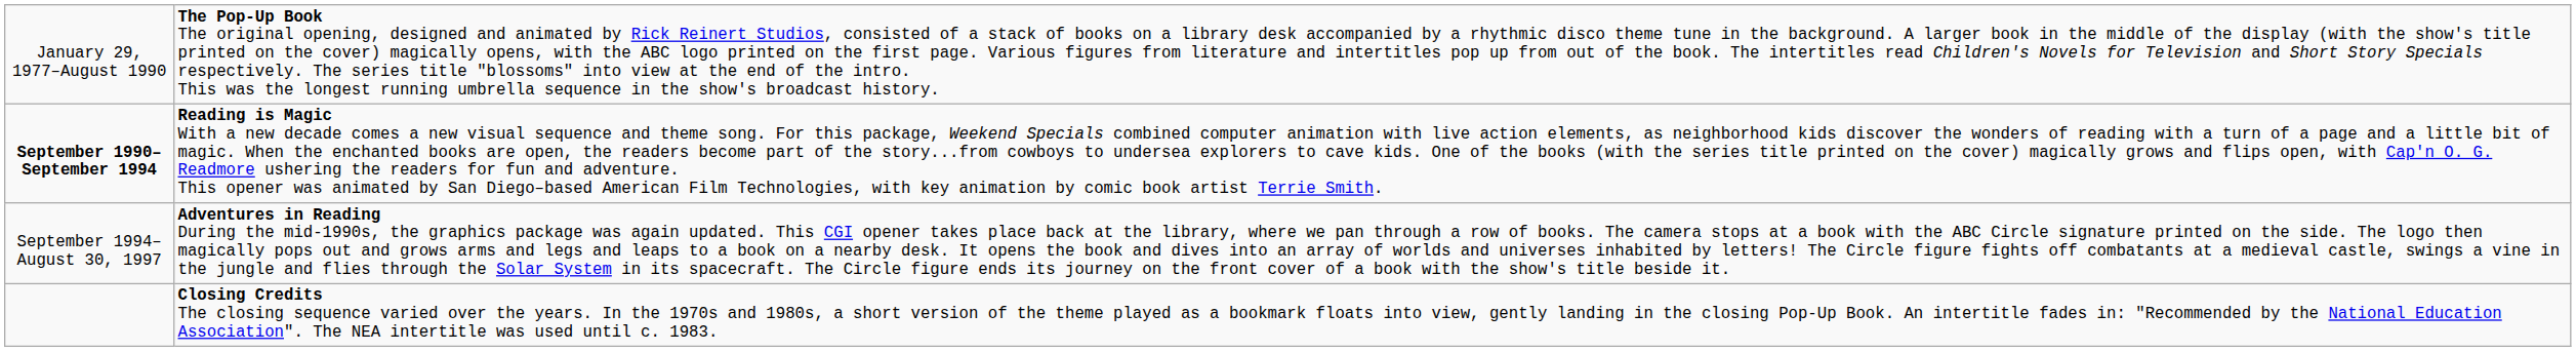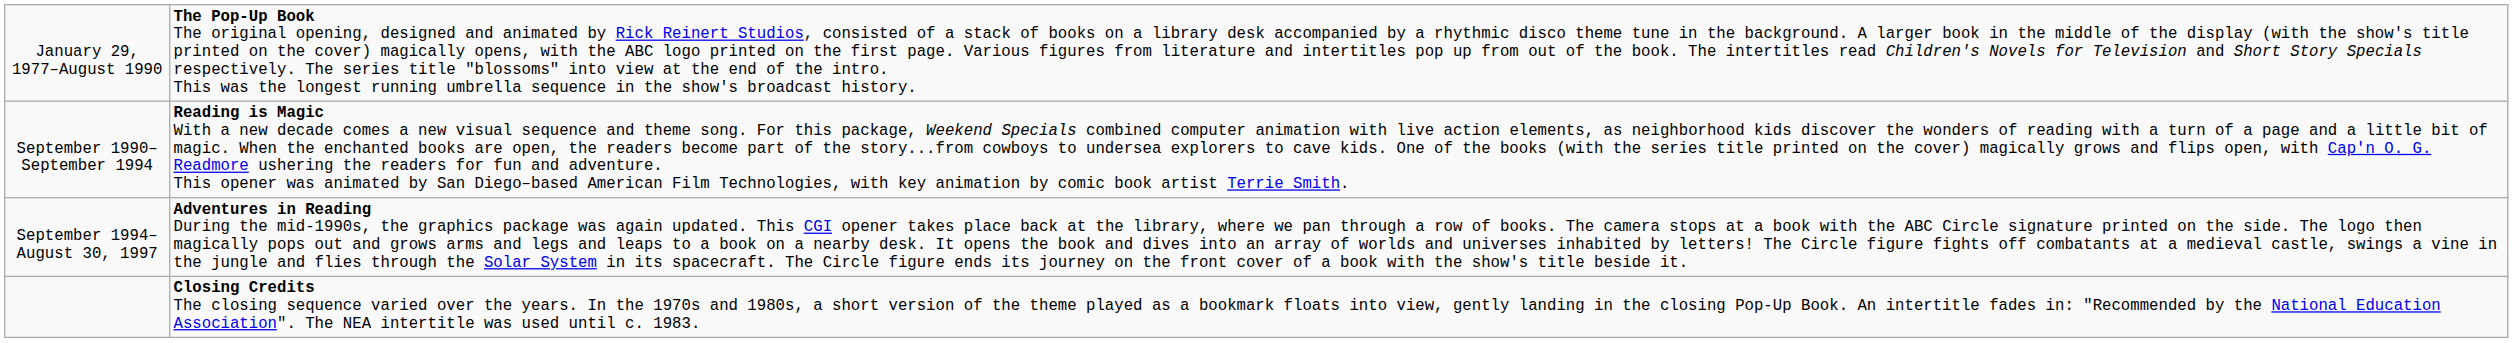September 1990–September 1994 | column 1: bold -> normal
